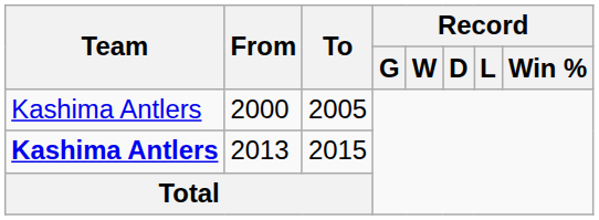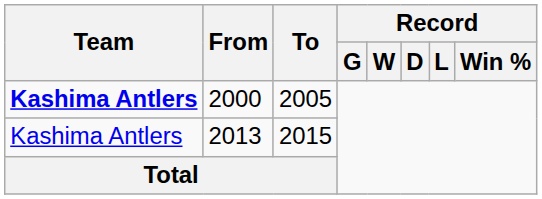2000 | Team: normal -> bold
2013 | Team: bold -> normal
